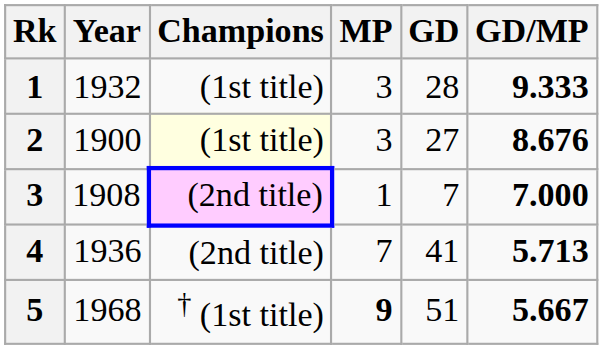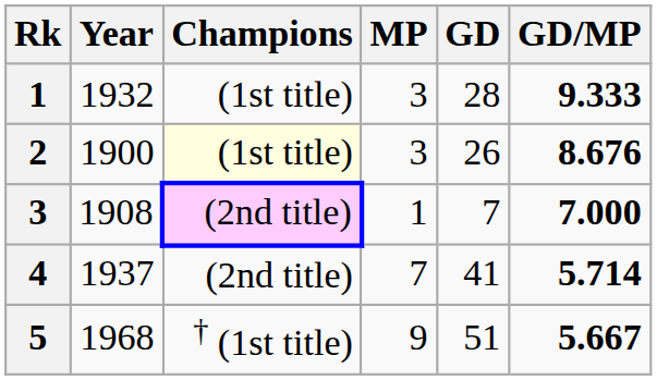2 | GD: 27 -> 26
4 | Year: 1936 -> 1937
4 | GD/MP: 5.713 -> 5.714
5 | MP: bold -> normal
